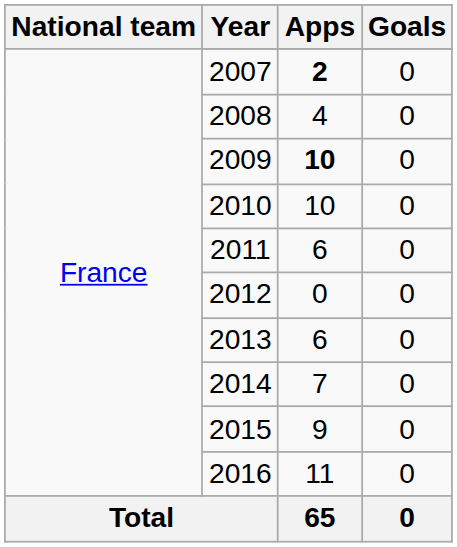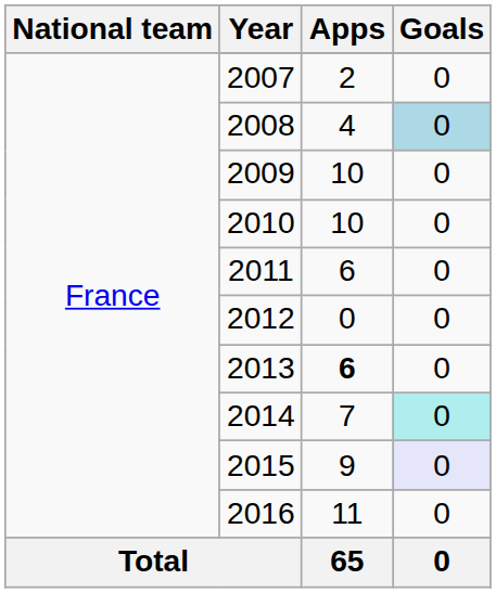2007 | Apps: bold -> normal
2008 | Goals: no background -> lightblue background
2009 | Apps: bold -> normal
2013 | Apps: normal -> bold
2014 | Goals: no background -> paleturquoise background
2015 | Goals: no background -> lavender background
